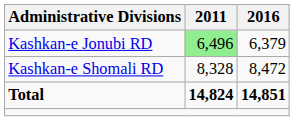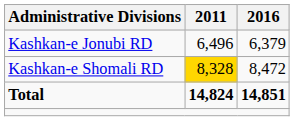Kashkan-e Jonubi RD | 2011: lightgreen background -> no background
Kashkan-e Shomali RD | 2011: no background -> gold background
